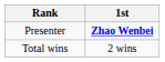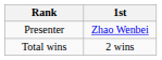Presenter | 1st: bold -> normal
